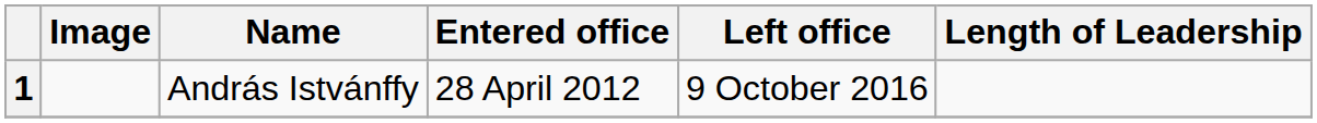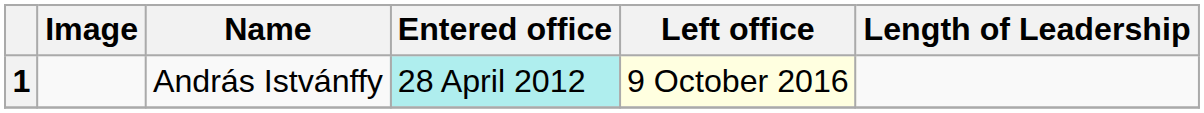1 | Entered office: no background -> paleturquoise background
1 | Left office: no background -> lightyellow background
